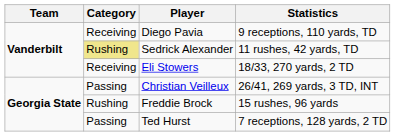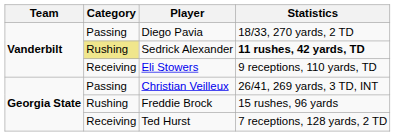Diego Pavia | Category: Receiving -> Passing
Diego Pavia | Statistics: 9 receptions, 110 yards, TD -> 18/33, 270 yards, 2 TD
Sedrick Alexander | Statistics: normal -> bold
Eli Stowers | Statistics: 18/33, 270 yards, 2 TD -> 9 receptions, 110 yards, TD
Ted Hurst | Category: Passing -> Receiving
